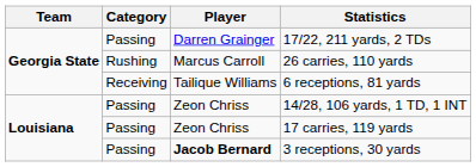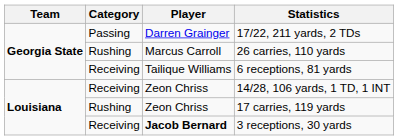14/28, 106 yards, 1 TD, 1 INT | Category: Passing -> Receiving
17 carries, 119 yards | Category: Passing -> Rushing
3 receptions, 30 yards | Category: Passing -> Receiving
